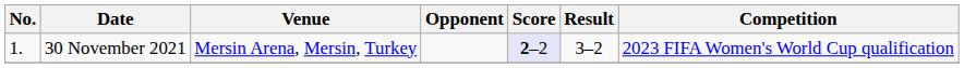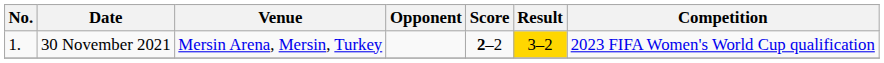30 November 2021 | Score: lavender background -> no background
30 November 2021 | Result: no background -> gold background
